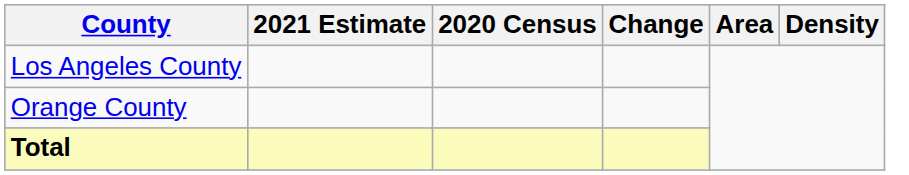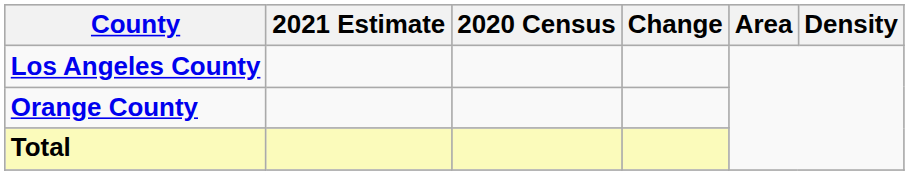Los Angeles County | County: normal -> bold
Orange County | County: normal -> bold
